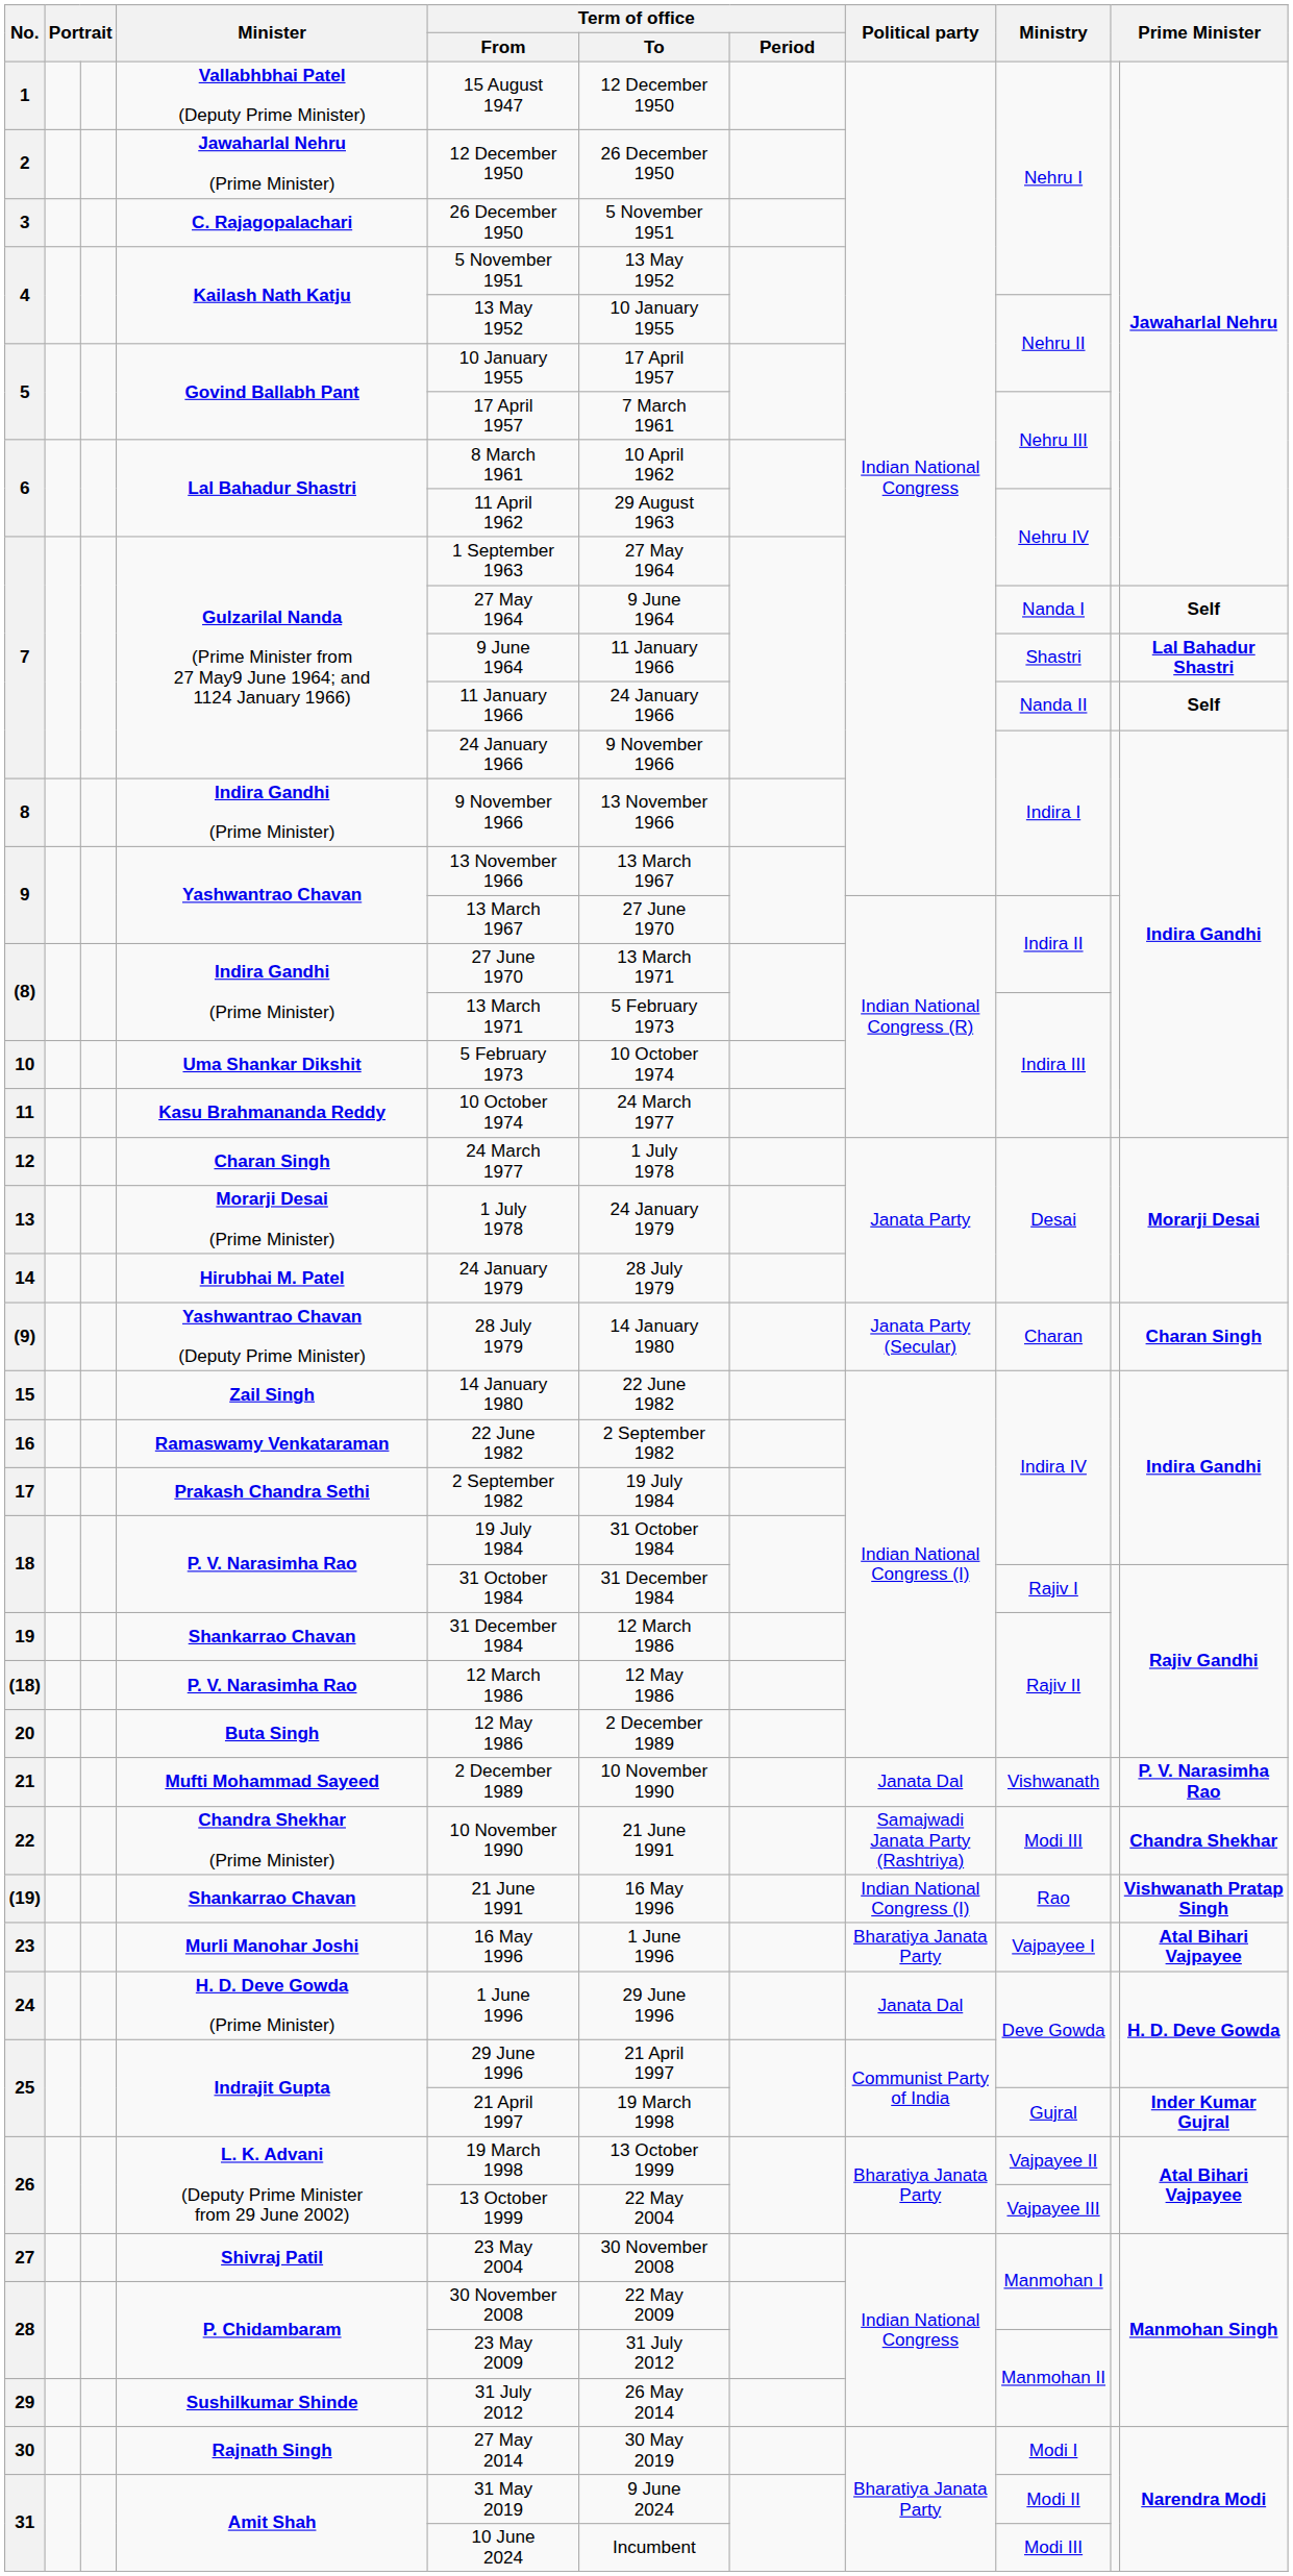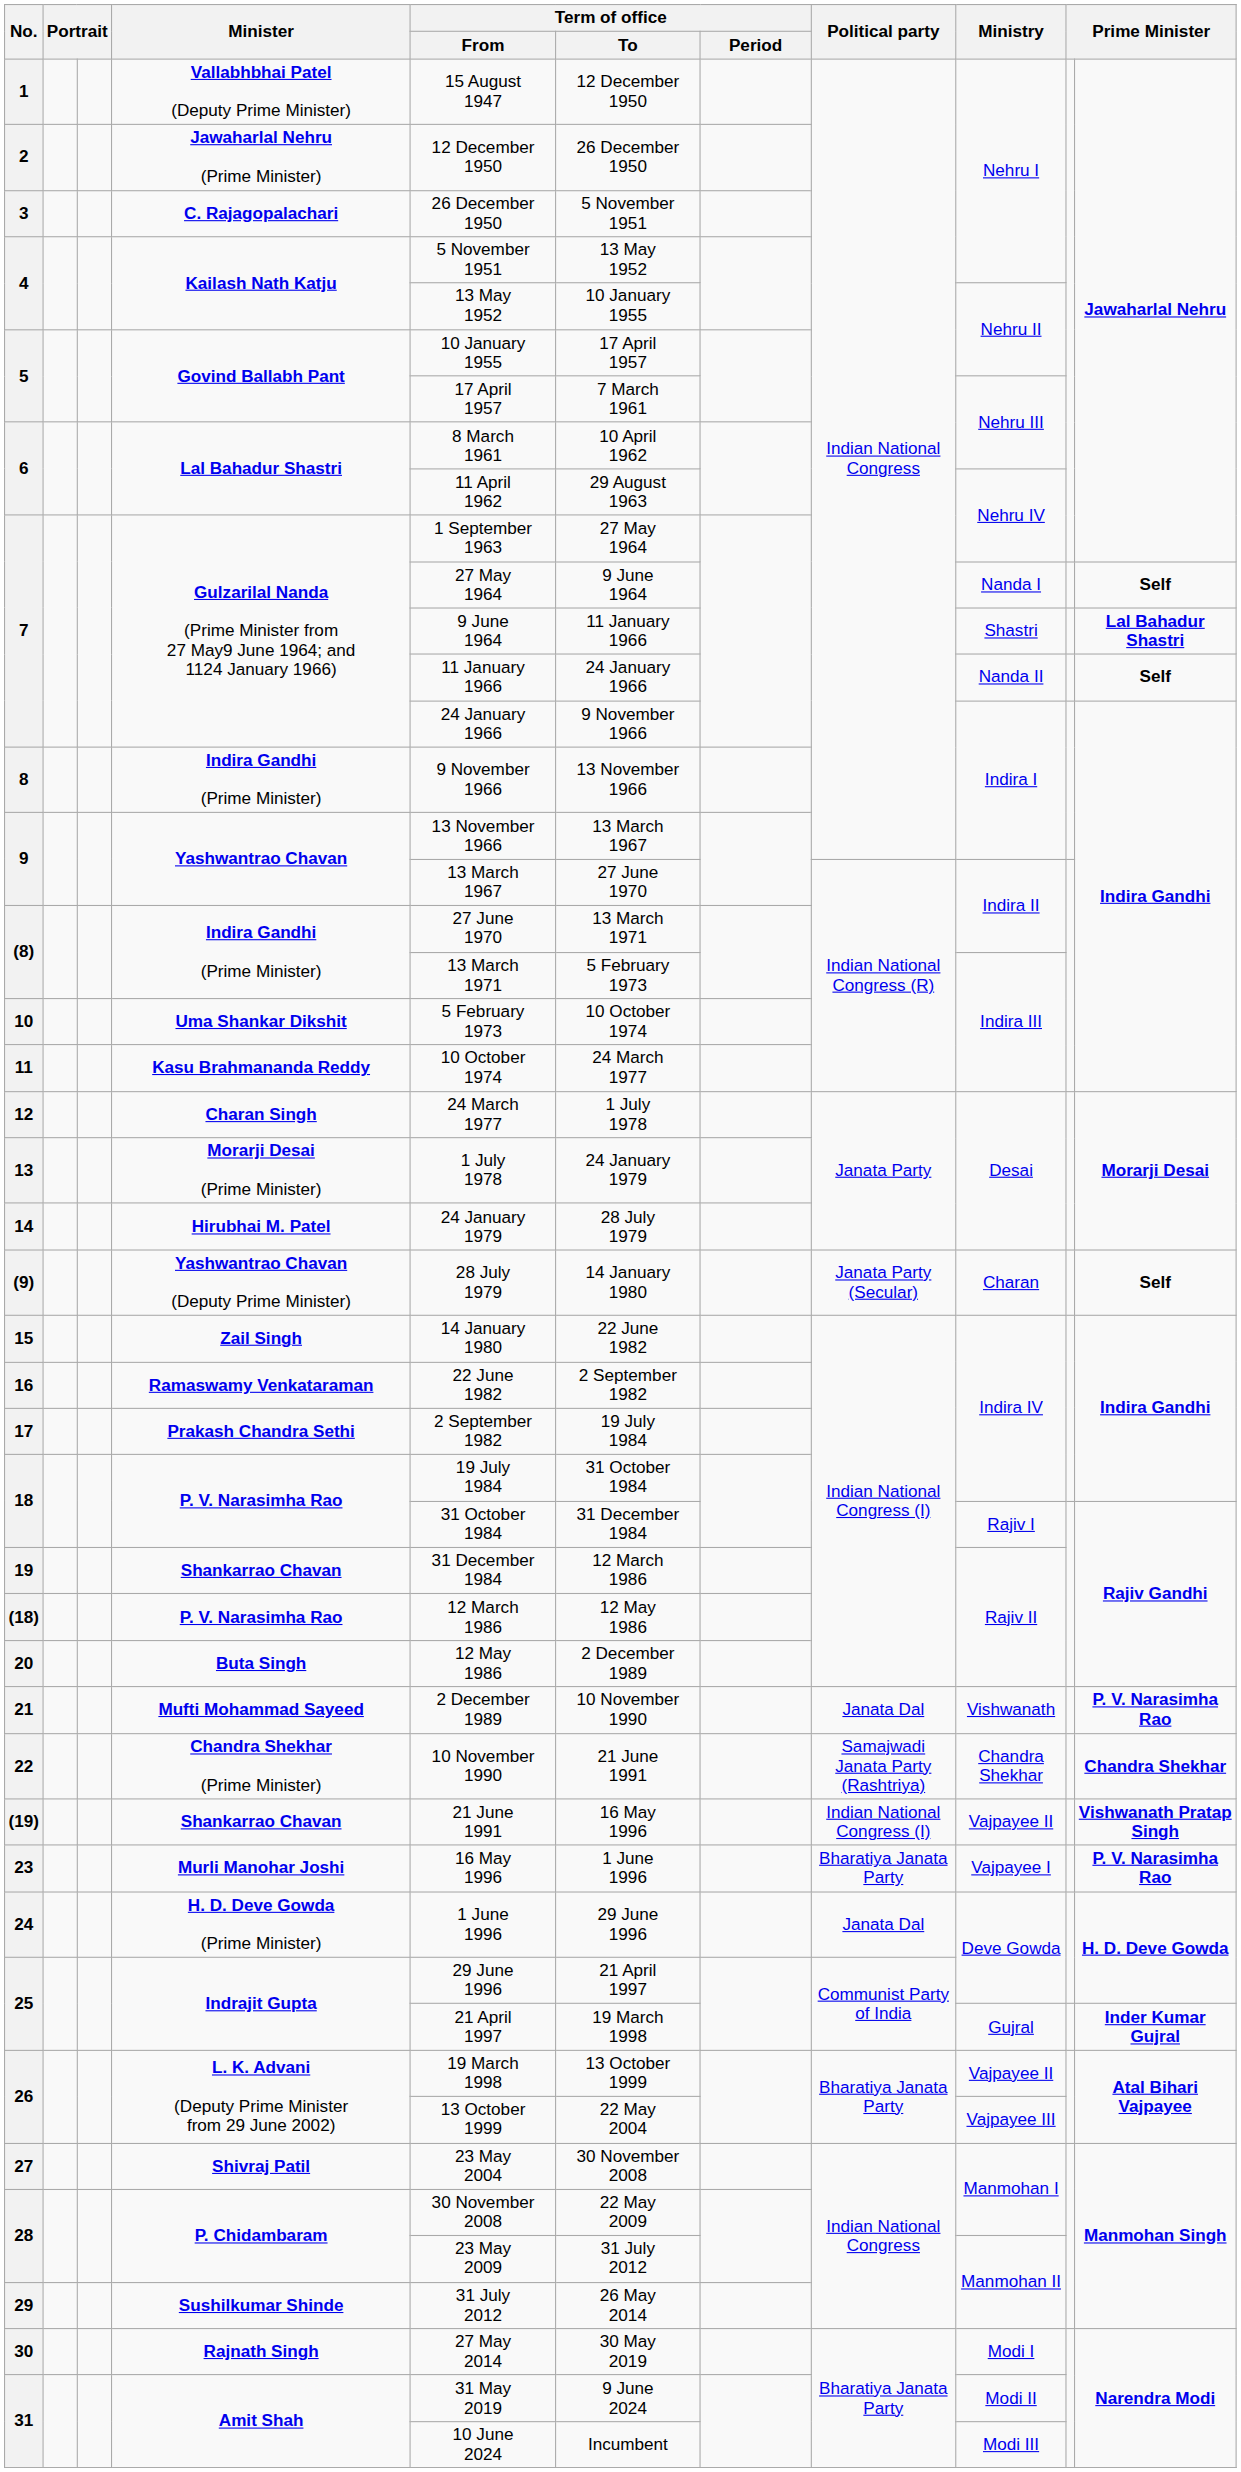(9) | column 11: Charan Singh -> Self
22 | Ministry: Modi III -> Chandra Shekhar
(19) | Ministry: Rao -> Vajpayee II
23 | column 11: Atal Bihari Vajpayee -> P. V. Narasimha Rao
